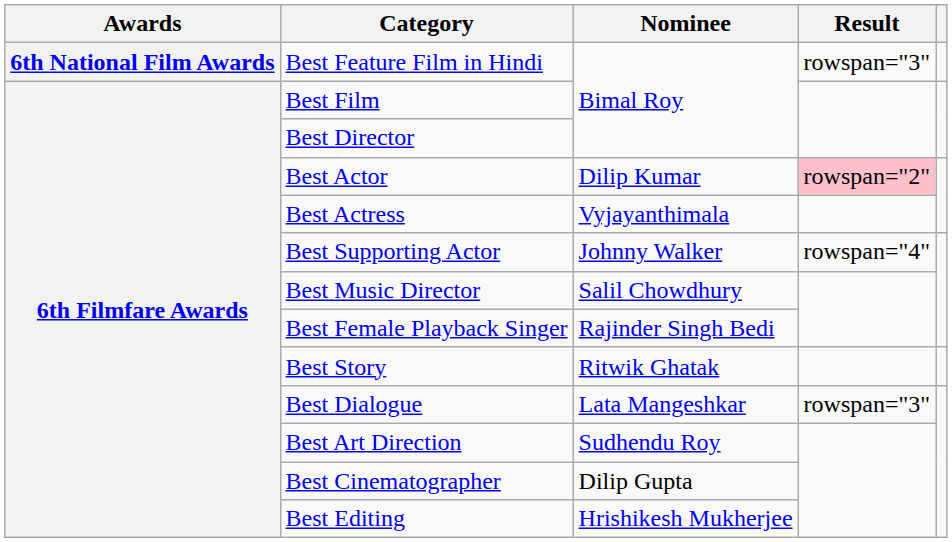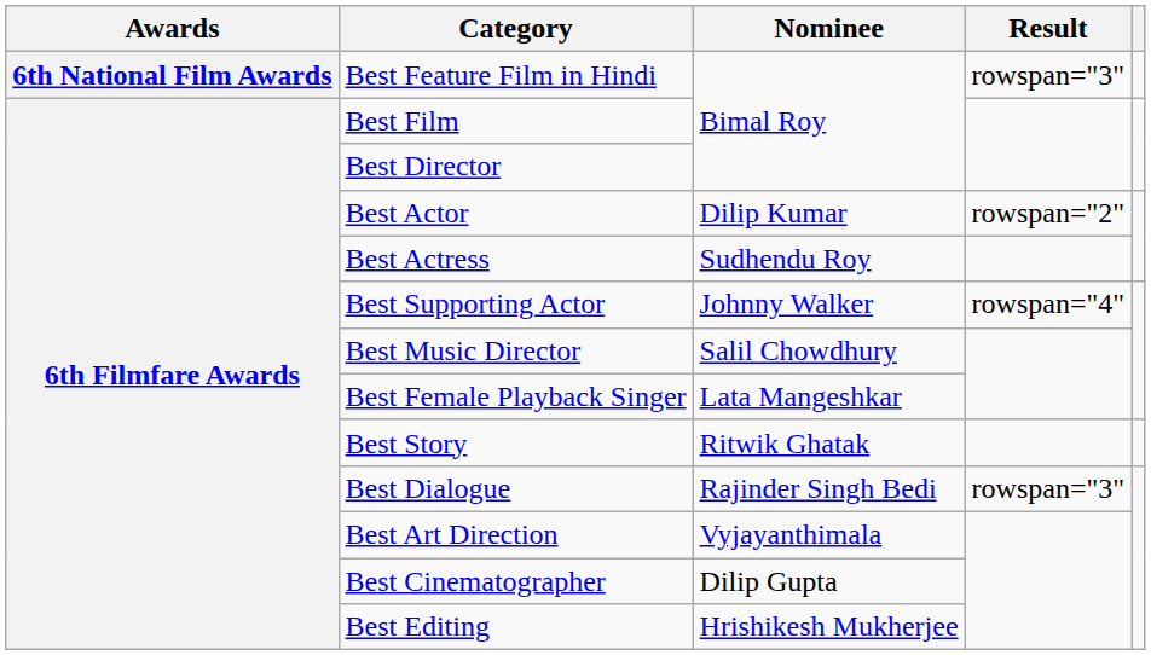Best Actor | Result: pink background -> no background
Best Actress | Nominee: Vyjayanthimala -> Sudhendu Roy
Best Female Playback Singer | Nominee: Rajinder Singh Bedi -> Lata Mangeshkar
Best Dialogue | Nominee: Lata Mangeshkar -> Rajinder Singh Bedi
Best Art Direction | Nominee: Sudhendu Roy -> Vyjayanthimala
